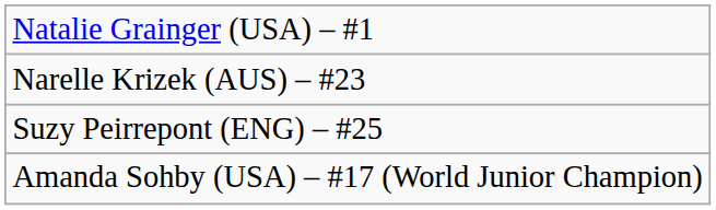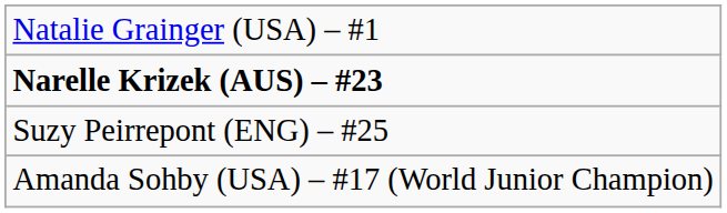row 2 | column 1: normal -> bold
